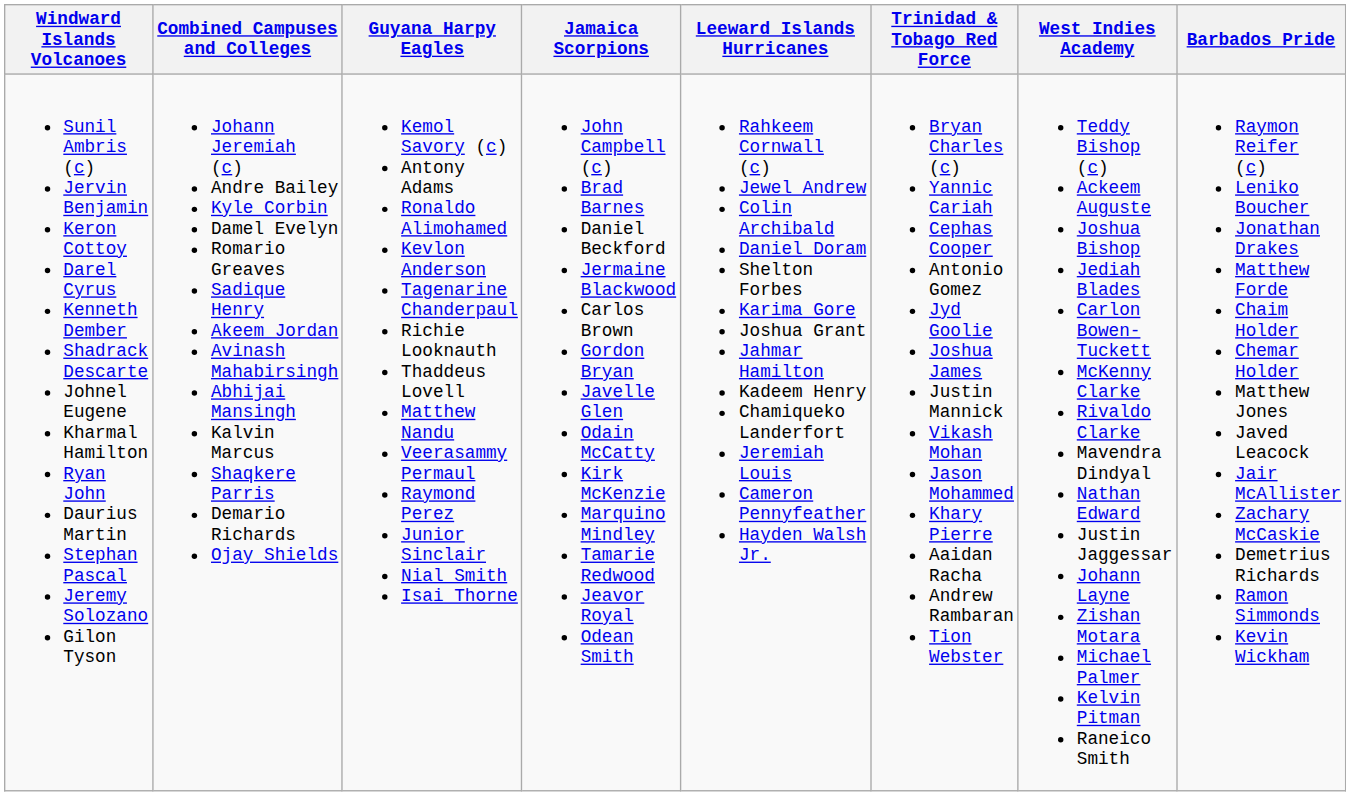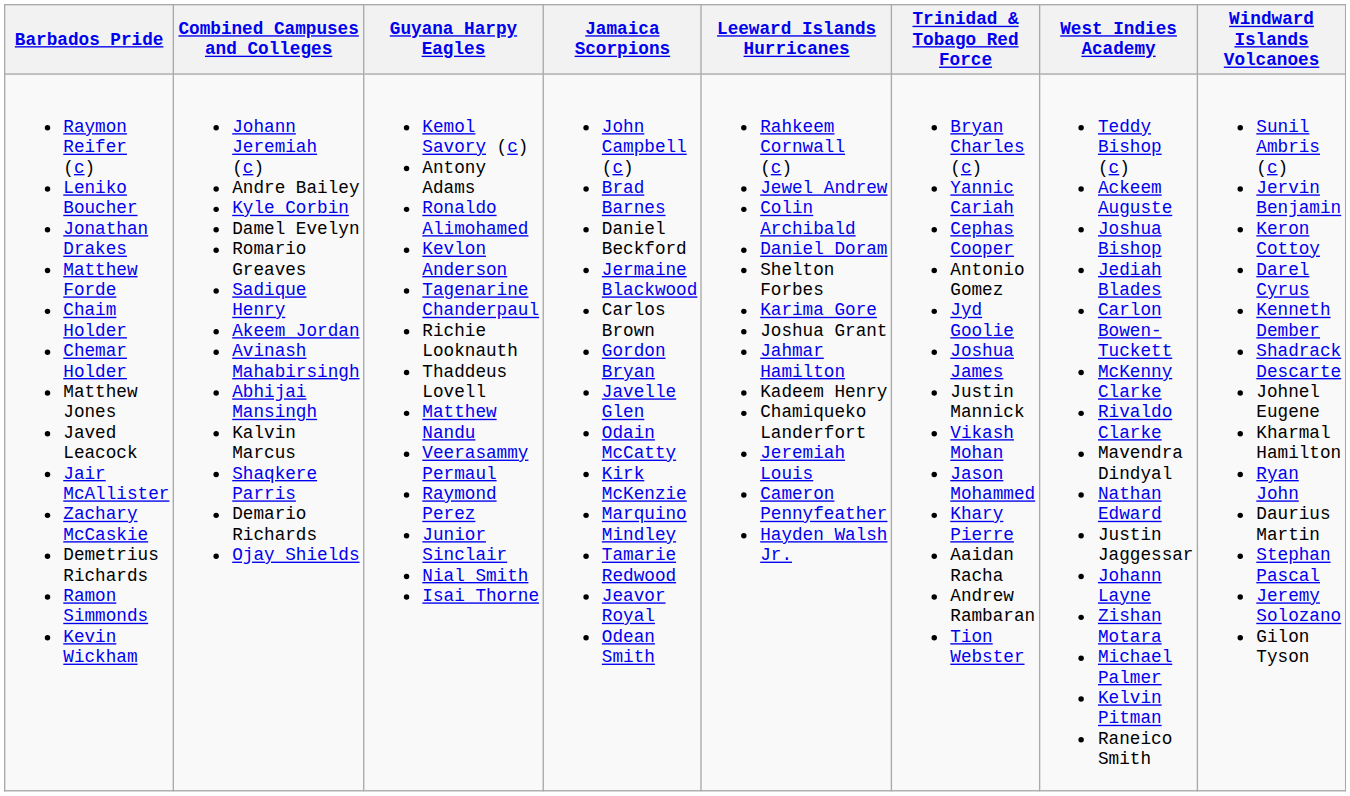columns swapped: Barbados Pride <-> Windward Islands Volcanoes
